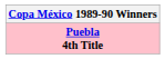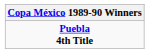row 2 | column 1: pink background -> no background
